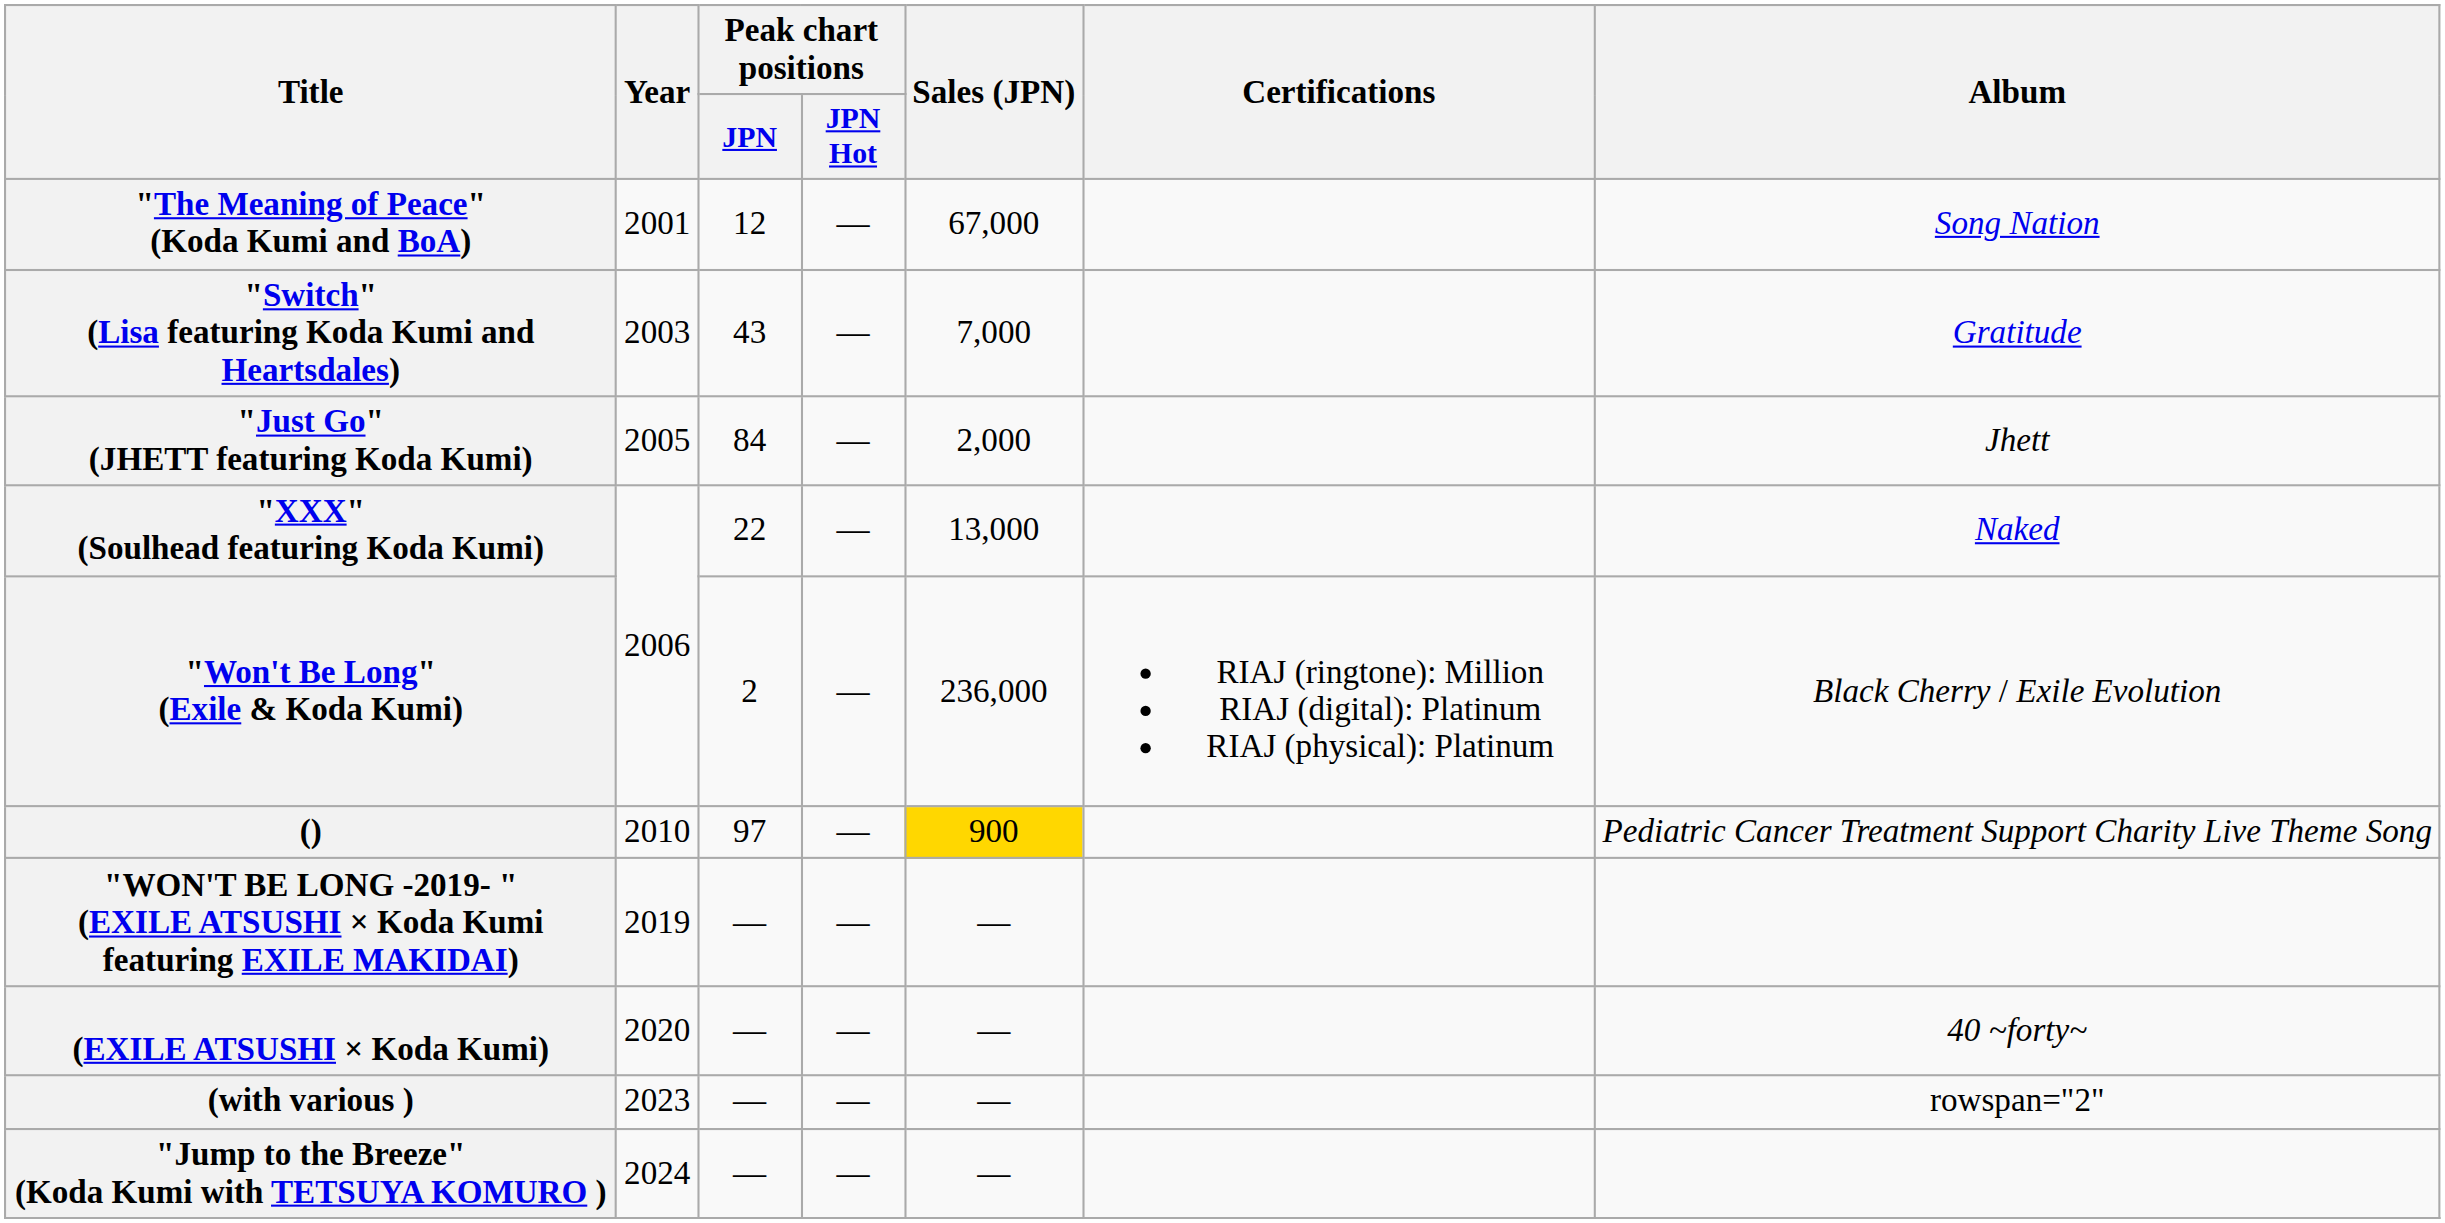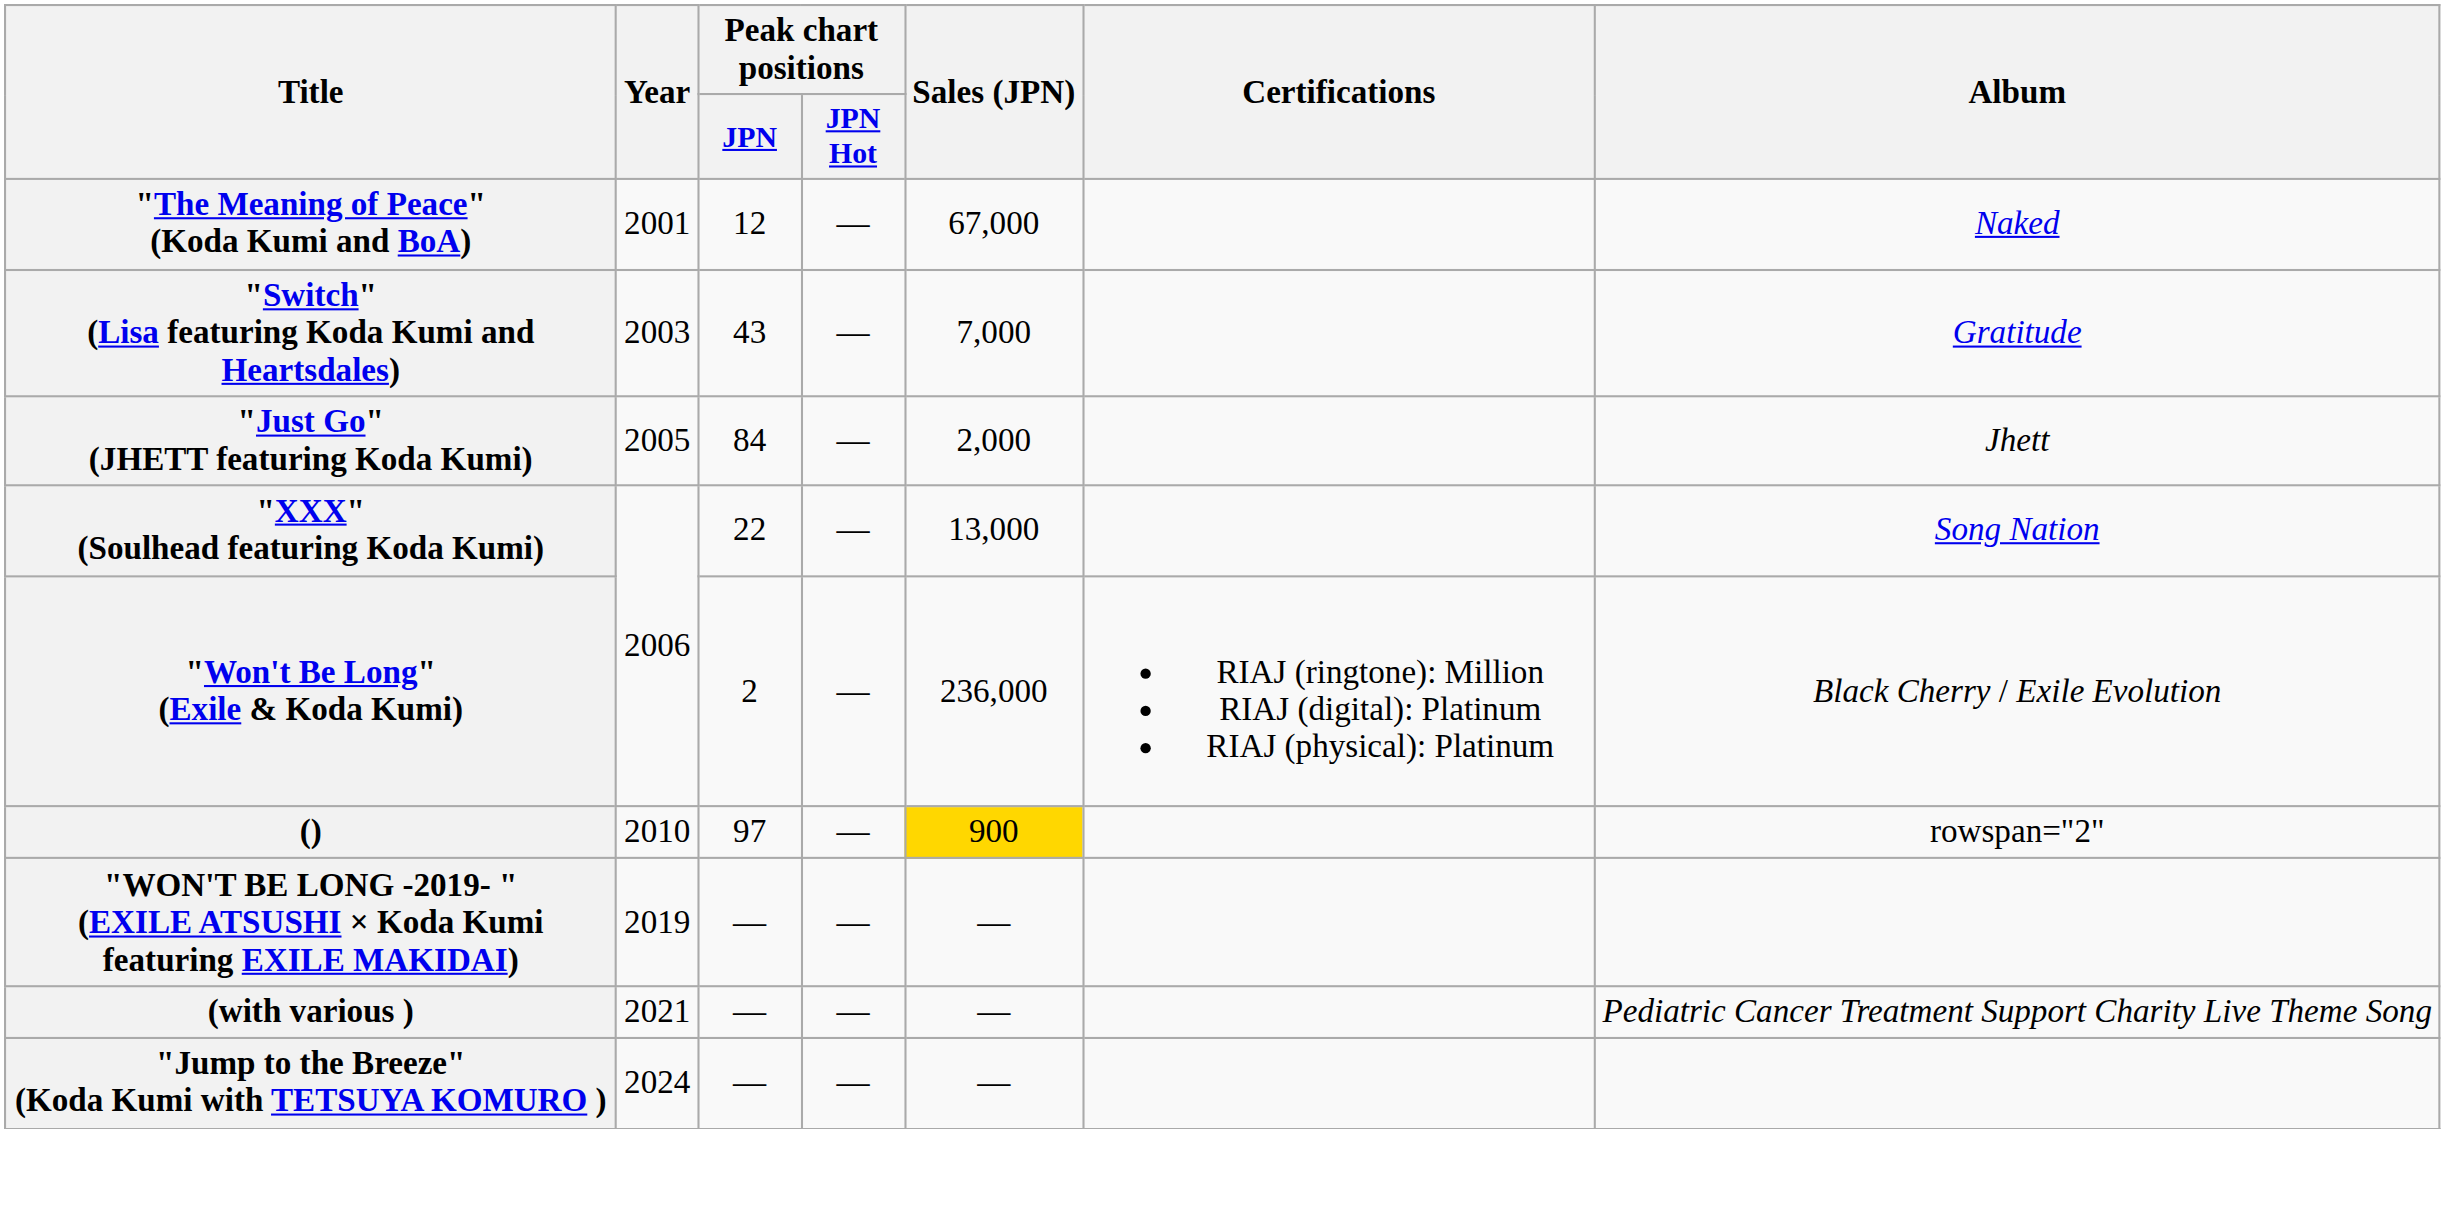"The Meaning of Peace" (Koda Kumi and BoA) | Album: Song Nation -> Naked
"XXX" (Soulhead featuring Koda Kumi) | Album: Naked -> Song Nation
() | Album: Pediatric Cancer Treatment Support Charity Live Theme Song -> rowspan="2"
- row: (EXILE ATSUSHI × Koda Kumi) | 2020 | — | — | — | 40 ~forty~
(with various ) | Year: 2023 -> 2021
(with various ) | Album: rowspan="2" -> Pediatric Cancer Treatment Support Charity Live Theme Song
